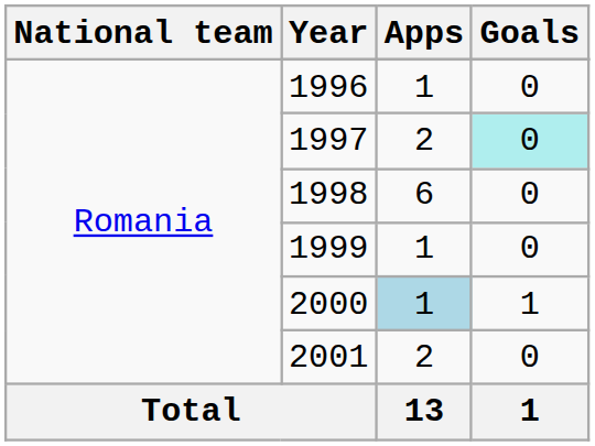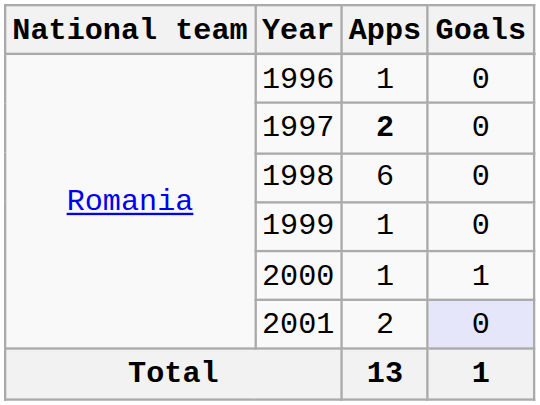1997 | Apps: normal -> bold
1997 | Goals: paleturquoise background -> no background
2000 | Apps: lightblue background -> no background
2001 | Goals: no background -> lavender background
